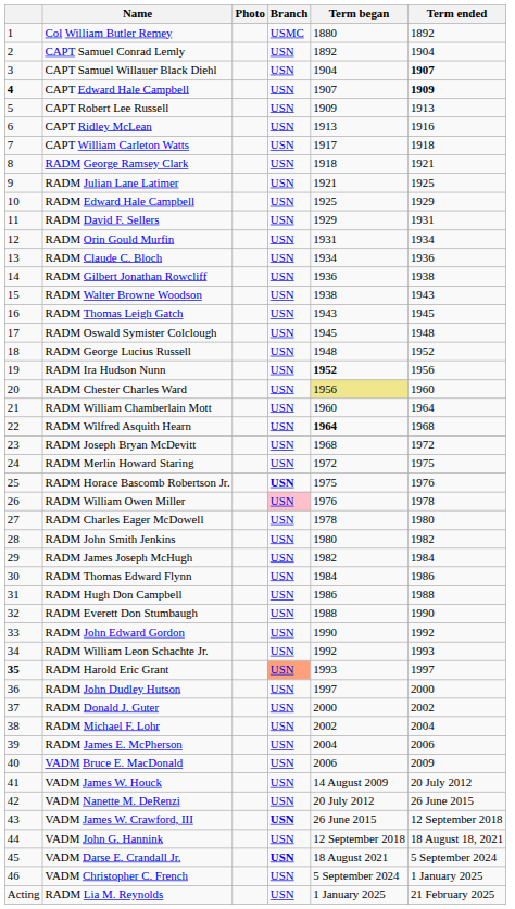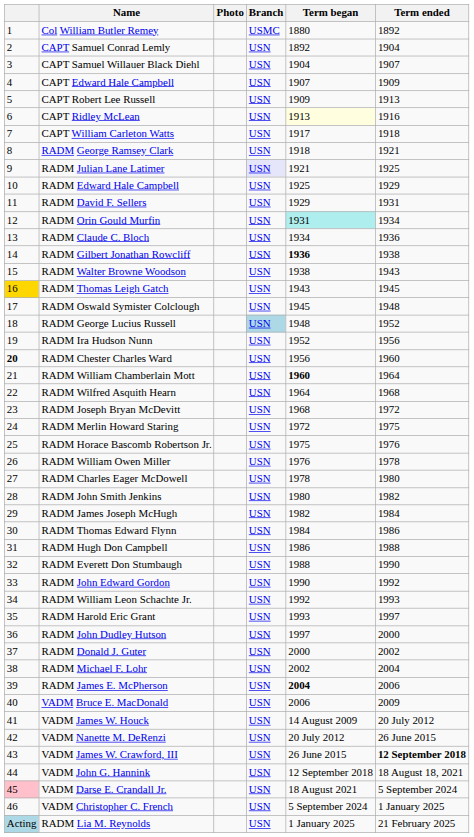CAPT Samuel Willauer Black Diehl | Term ended: bold -> normal
CAPT Edward Hale Campbell | column 1: bold -> normal
CAPT Edward Hale Campbell | Term ended: bold -> normal
CAPT Ridley McLean | Term began: no background -> lightyellow background
RADM Julian Lane Latimer | Branch: no background -> lavender background
RADM Orin Gould Murfin | Term began: no background -> paleturquoise background
RADM Gilbert Jonathan Rowcliff | Term began: normal -> bold
RADM Thomas Leigh Gatch | column 1: no background -> gold background
RADM George Lucius Russell | Branch: no background -> lightblue background
RADM Ira Hudson Nunn | Term began: bold -> normal
RADM Chester Charles Ward | column 1: normal -> bold
RADM Chester Charles Ward | Term began: khaki background -> no background
RADM William Chamberlain Mott | Term began: normal -> bold
RADM Wilfred Asquith Hearn | Term began: bold -> normal
RADM Horace Bascomb Robertson Jr. | Branch: bold -> normal
RADM William Owen Miller | Branch: pink background -> no background
RADM Harold Eric Grant | column 1: bold -> normal
RADM Harold Eric Grant | Branch: lightsalmon background -> no background
RADM James E. McPherson | Term began: normal -> bold
VADM James W. Crawford, III | Branch: bold -> normal
VADM James W. Crawford, III | Term ended: normal -> bold
VADM Darse E. Crandall Jr. | column 1: no background -> pink background
VADM Darse E. Crandall Jr. | Branch: bold -> normal
RADM Lia M. Reynolds | column 1: no background -> lightblue background
